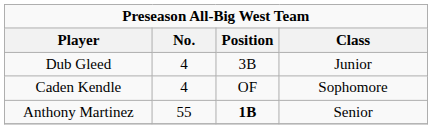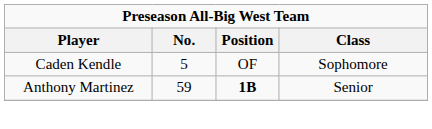- row: Dub Gleed | 4 | 3B | Junior
Caden Kendle | No.: 4 -> 5
Anthony Martinez | No.: 55 -> 59
